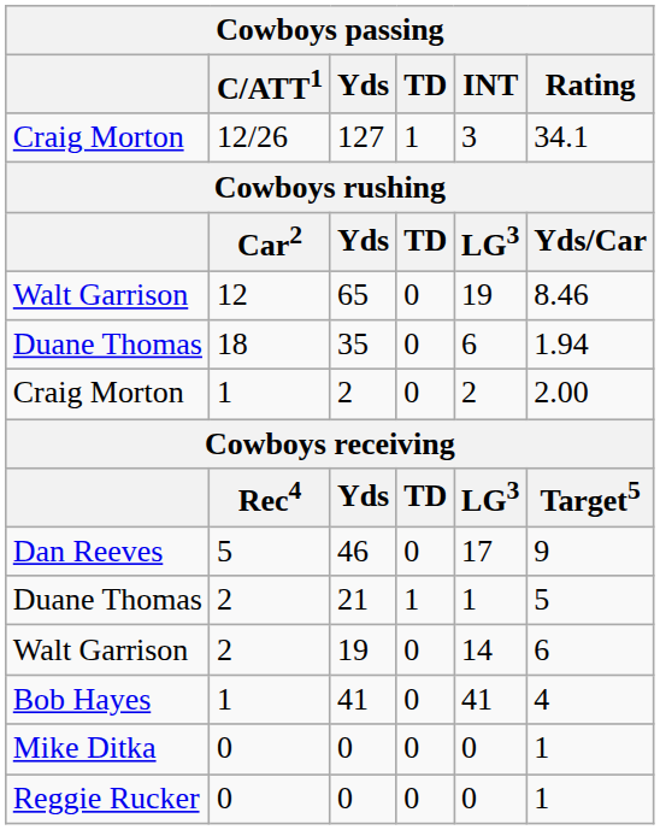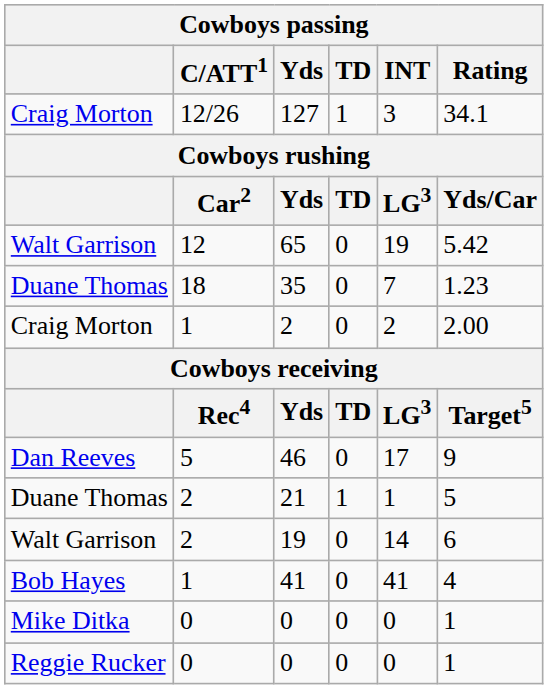65 | Rating: 8.46 -> 5.42
35 | INT: 6 -> 7
35 | Rating: 1.94 -> 1.23
